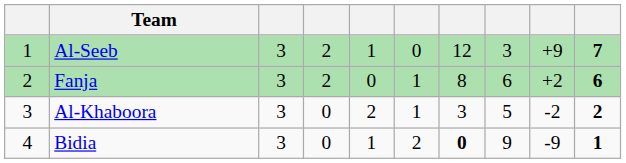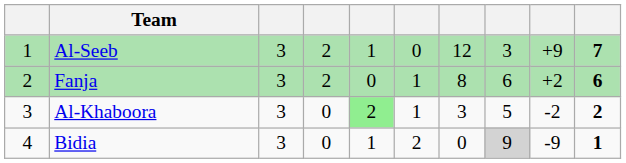Al-Khaboora | column 5: no background -> lightgreen background
Bidia | column 7: bold -> normal
Bidia | column 8: no background -> lightgrey background
